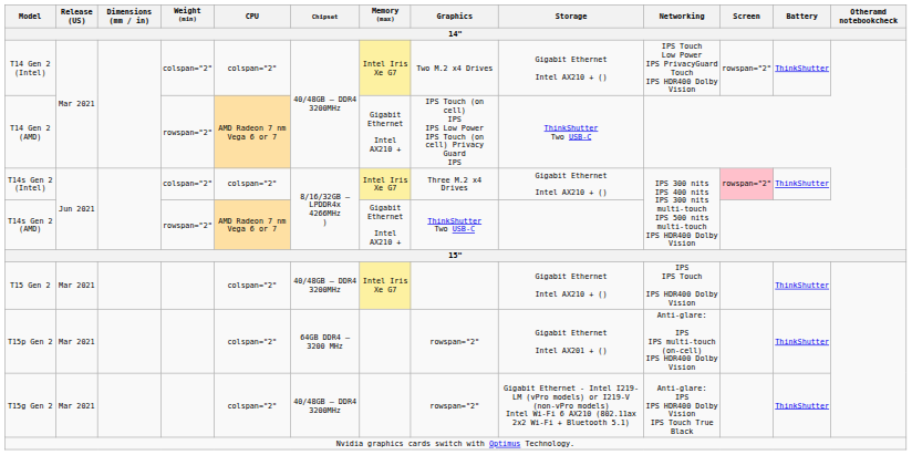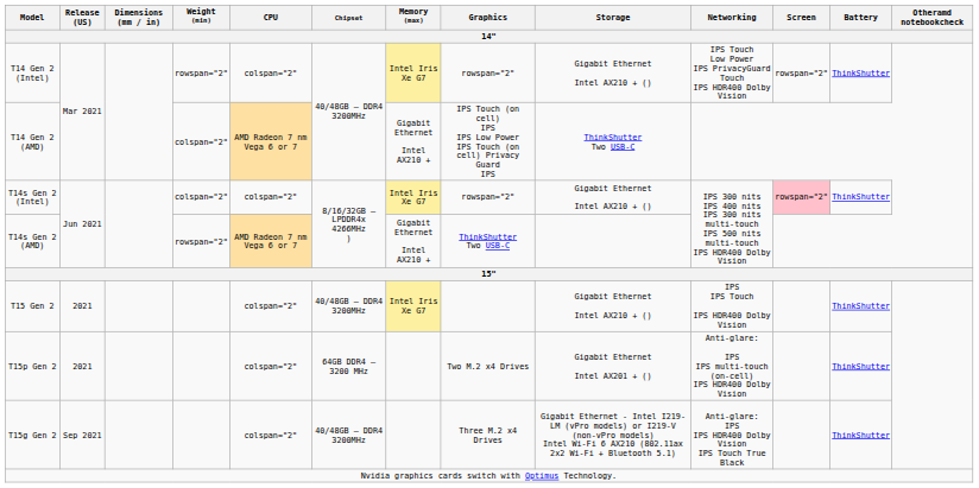T14 Gen 2 (Intel) | Weight (min): colspan="2" -> rowspan="2"
T14 Gen 2 (Intel) | Graphics: Two M.2 x4 Drives -> rowspan="2"
T14 Gen 2 (AMD) | Weight (min): rowspan="2" -> colspan="2"
T14s Gen 2 (Intel) | Graphics: Three M.2 x4 Drives -> rowspan="2"
T15 Gen 2 | Release (US): Mar 2021 -> 2021
T15p Gen 2 | Release (US): Mar 2021 -> 2021
T15p Gen 2 | Graphics: rowspan="2" -> Two M.2 x4 Drives
T15g Gen 2 | Release (US): Mar 2021 -> Sep 2021
T15g Gen 2 | Graphics: rowspan="2" -> Three M.2 x4 Drives
